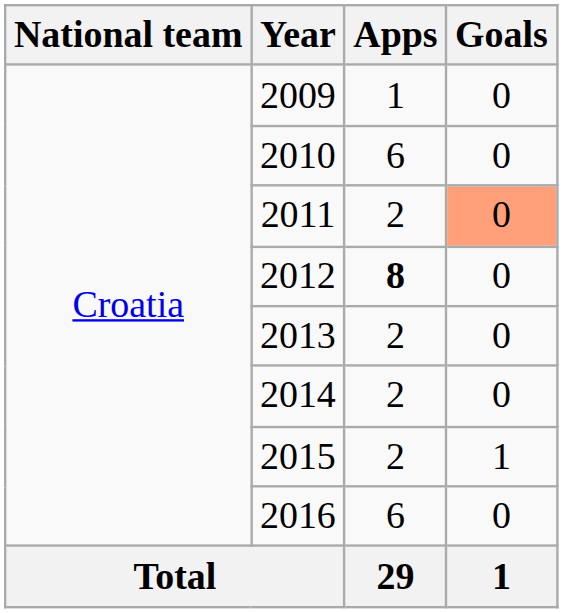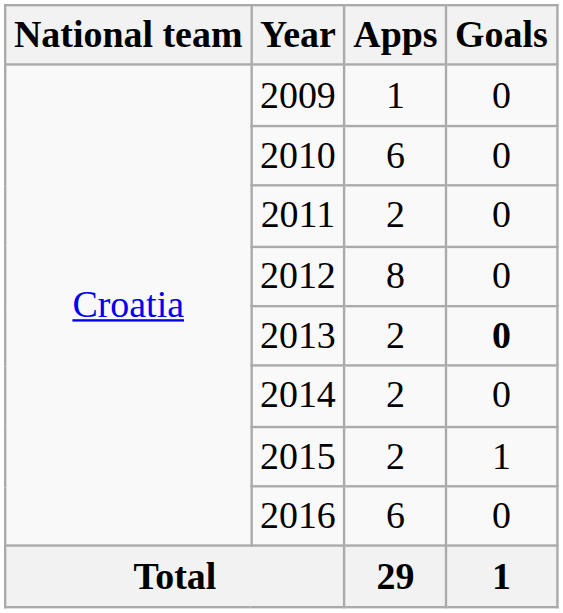2011 | Goals: lightsalmon background -> no background
2012 | Apps: bold -> normal
2013 | Goals: normal -> bold
